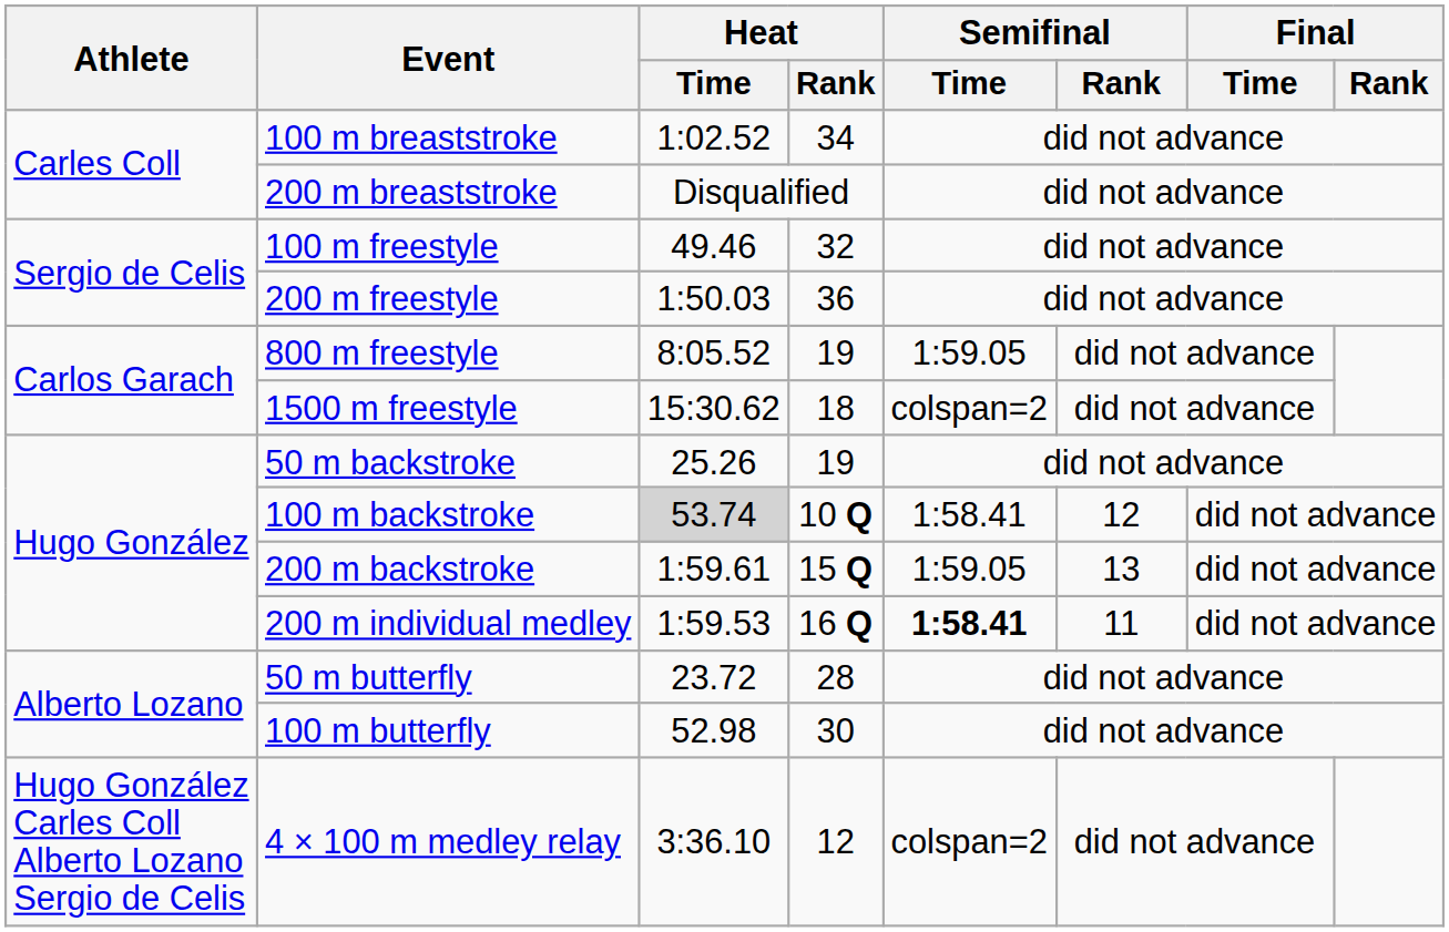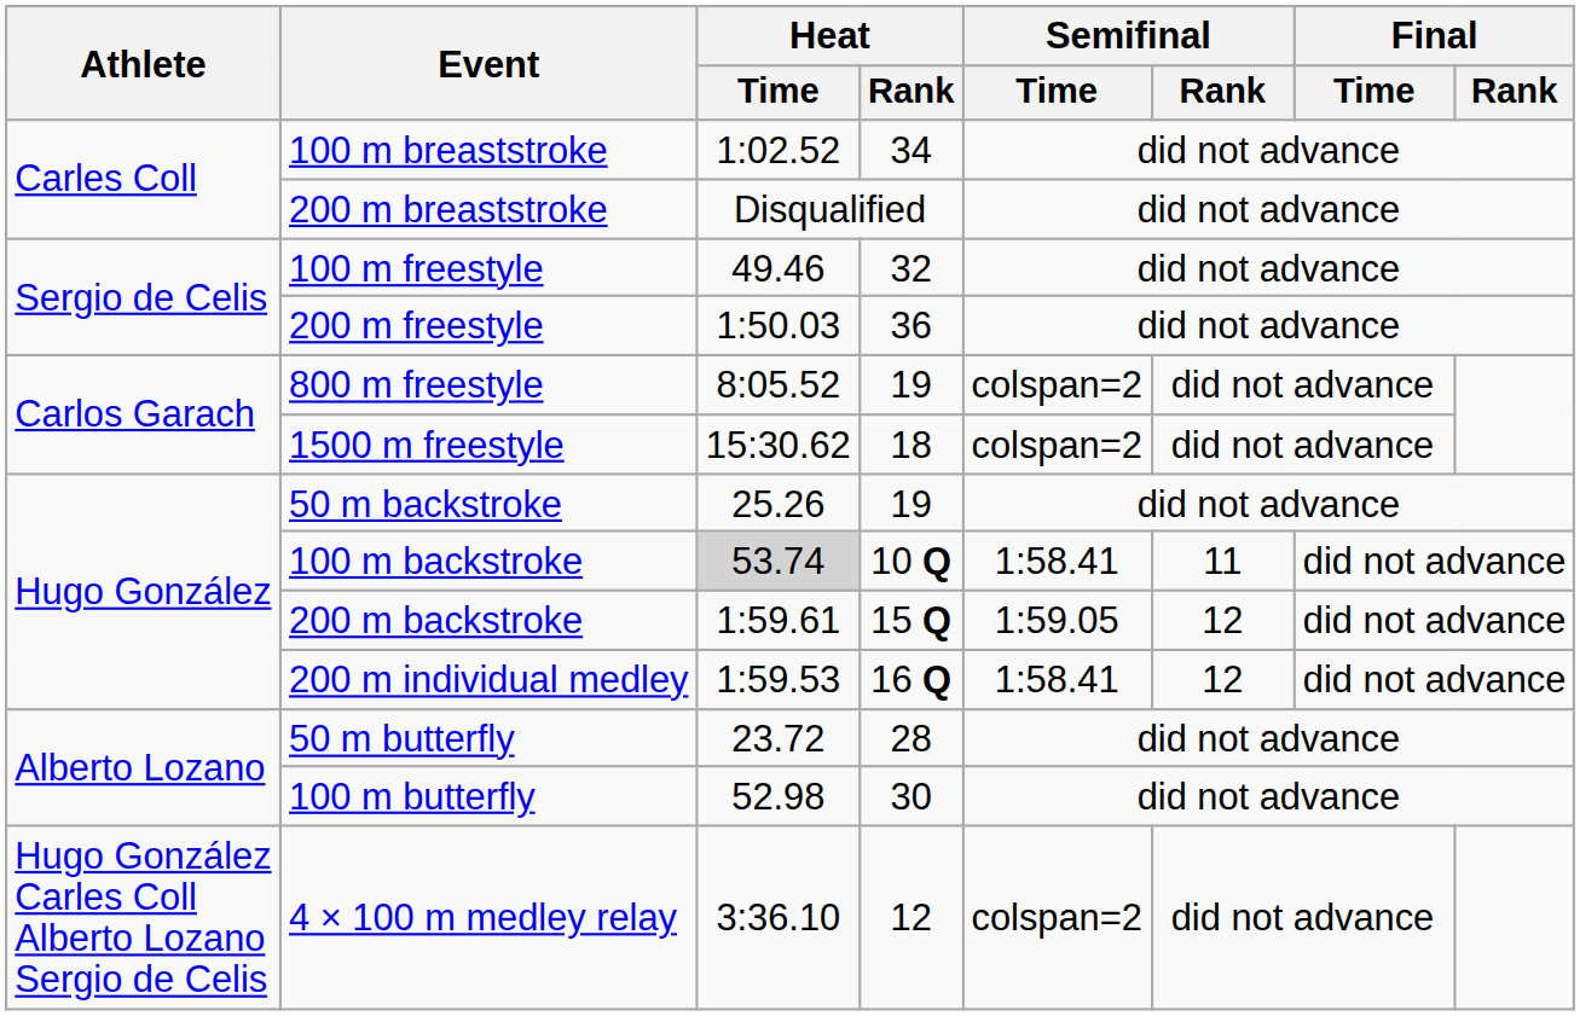800 m freestyle | Semifinal / Time: 1:59.05 -> colspan=2
100 m backstroke | Semifinal / Rank: 12 -> 11
200 m backstroke | Semifinal / Rank: 13 -> 12
200 m individual medley | Semifinal / Time: bold -> normal
200 m individual medley | Semifinal / Rank: 11 -> 12
